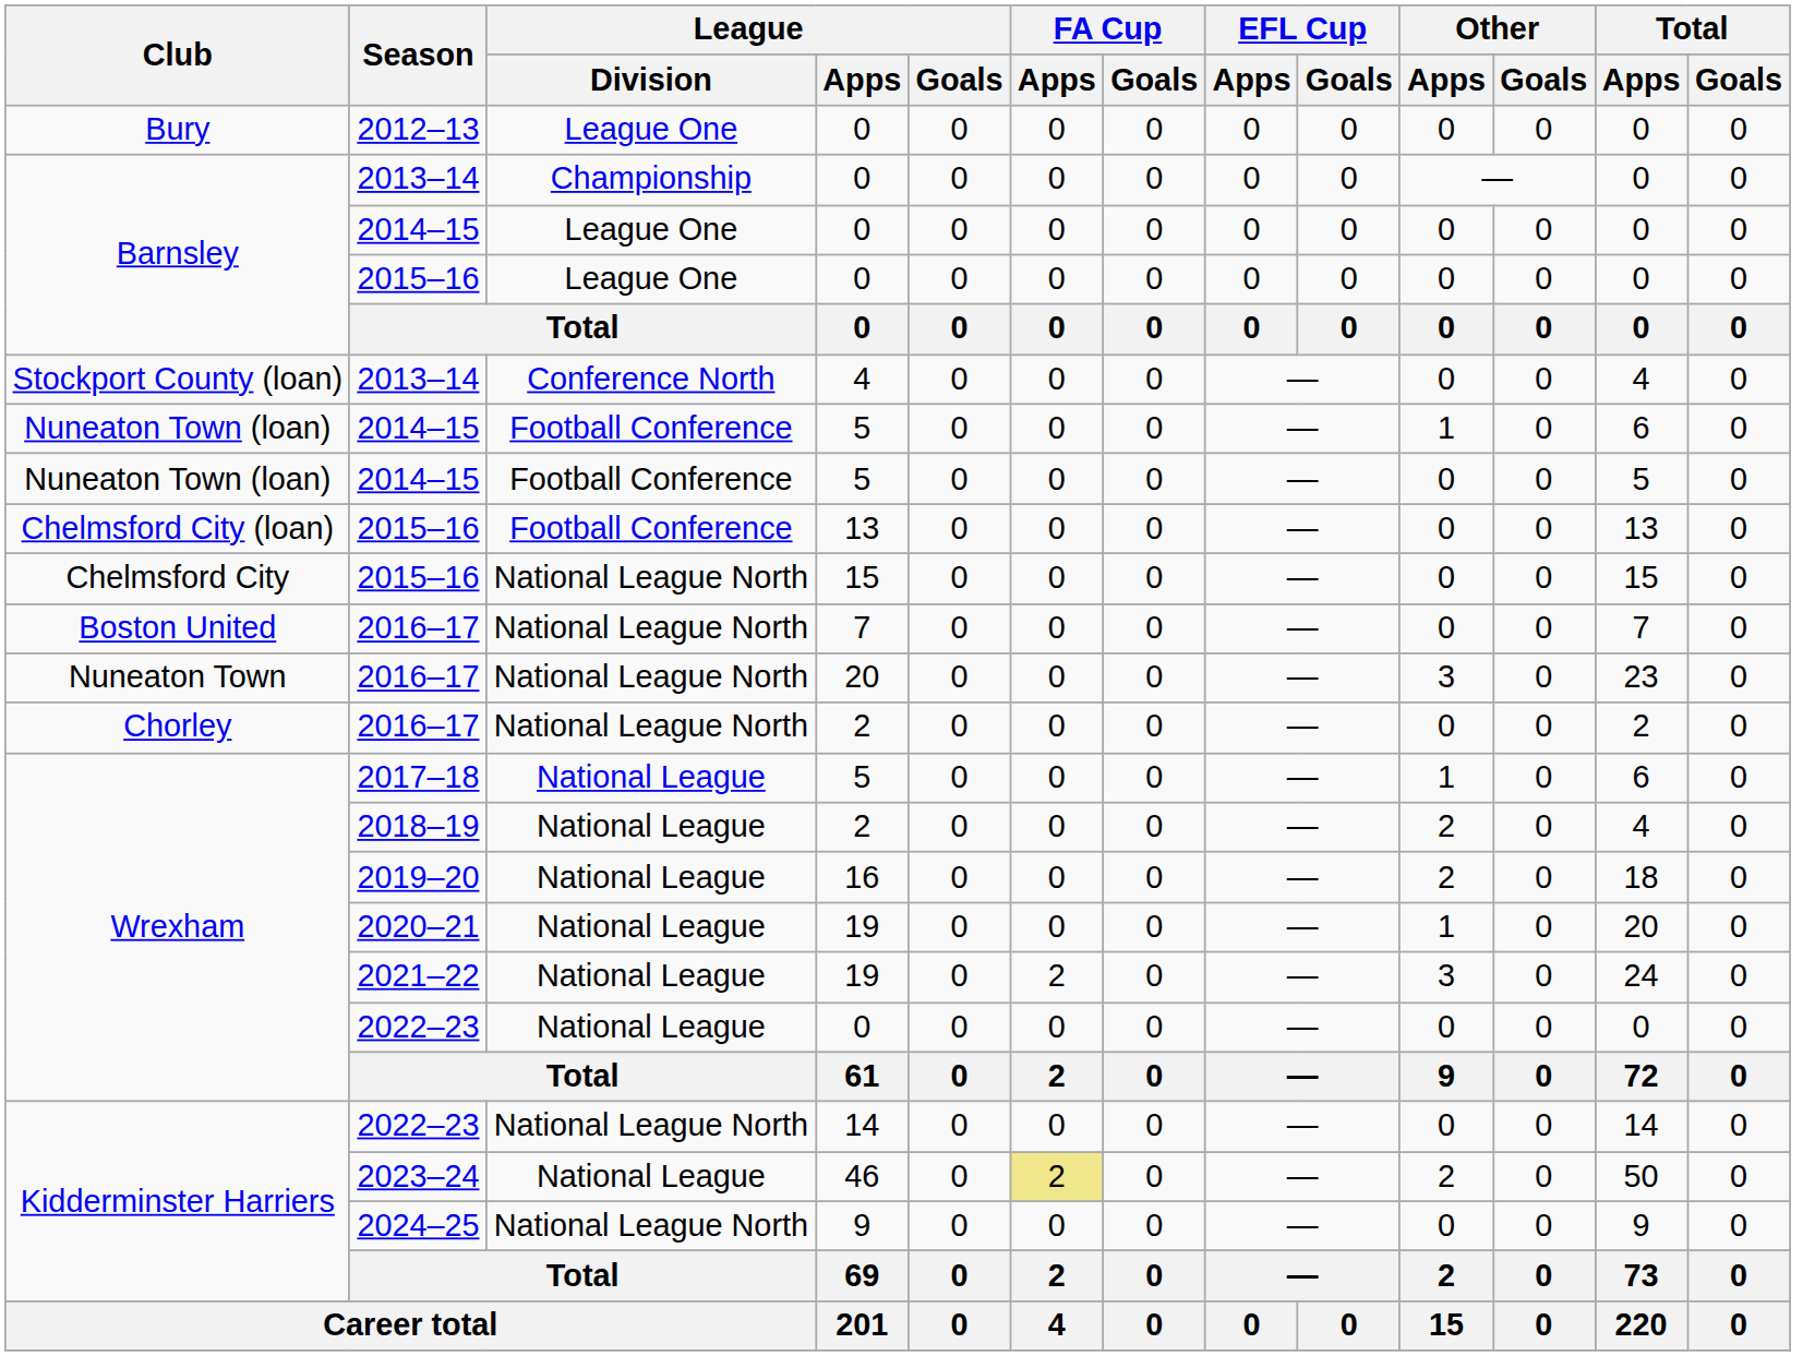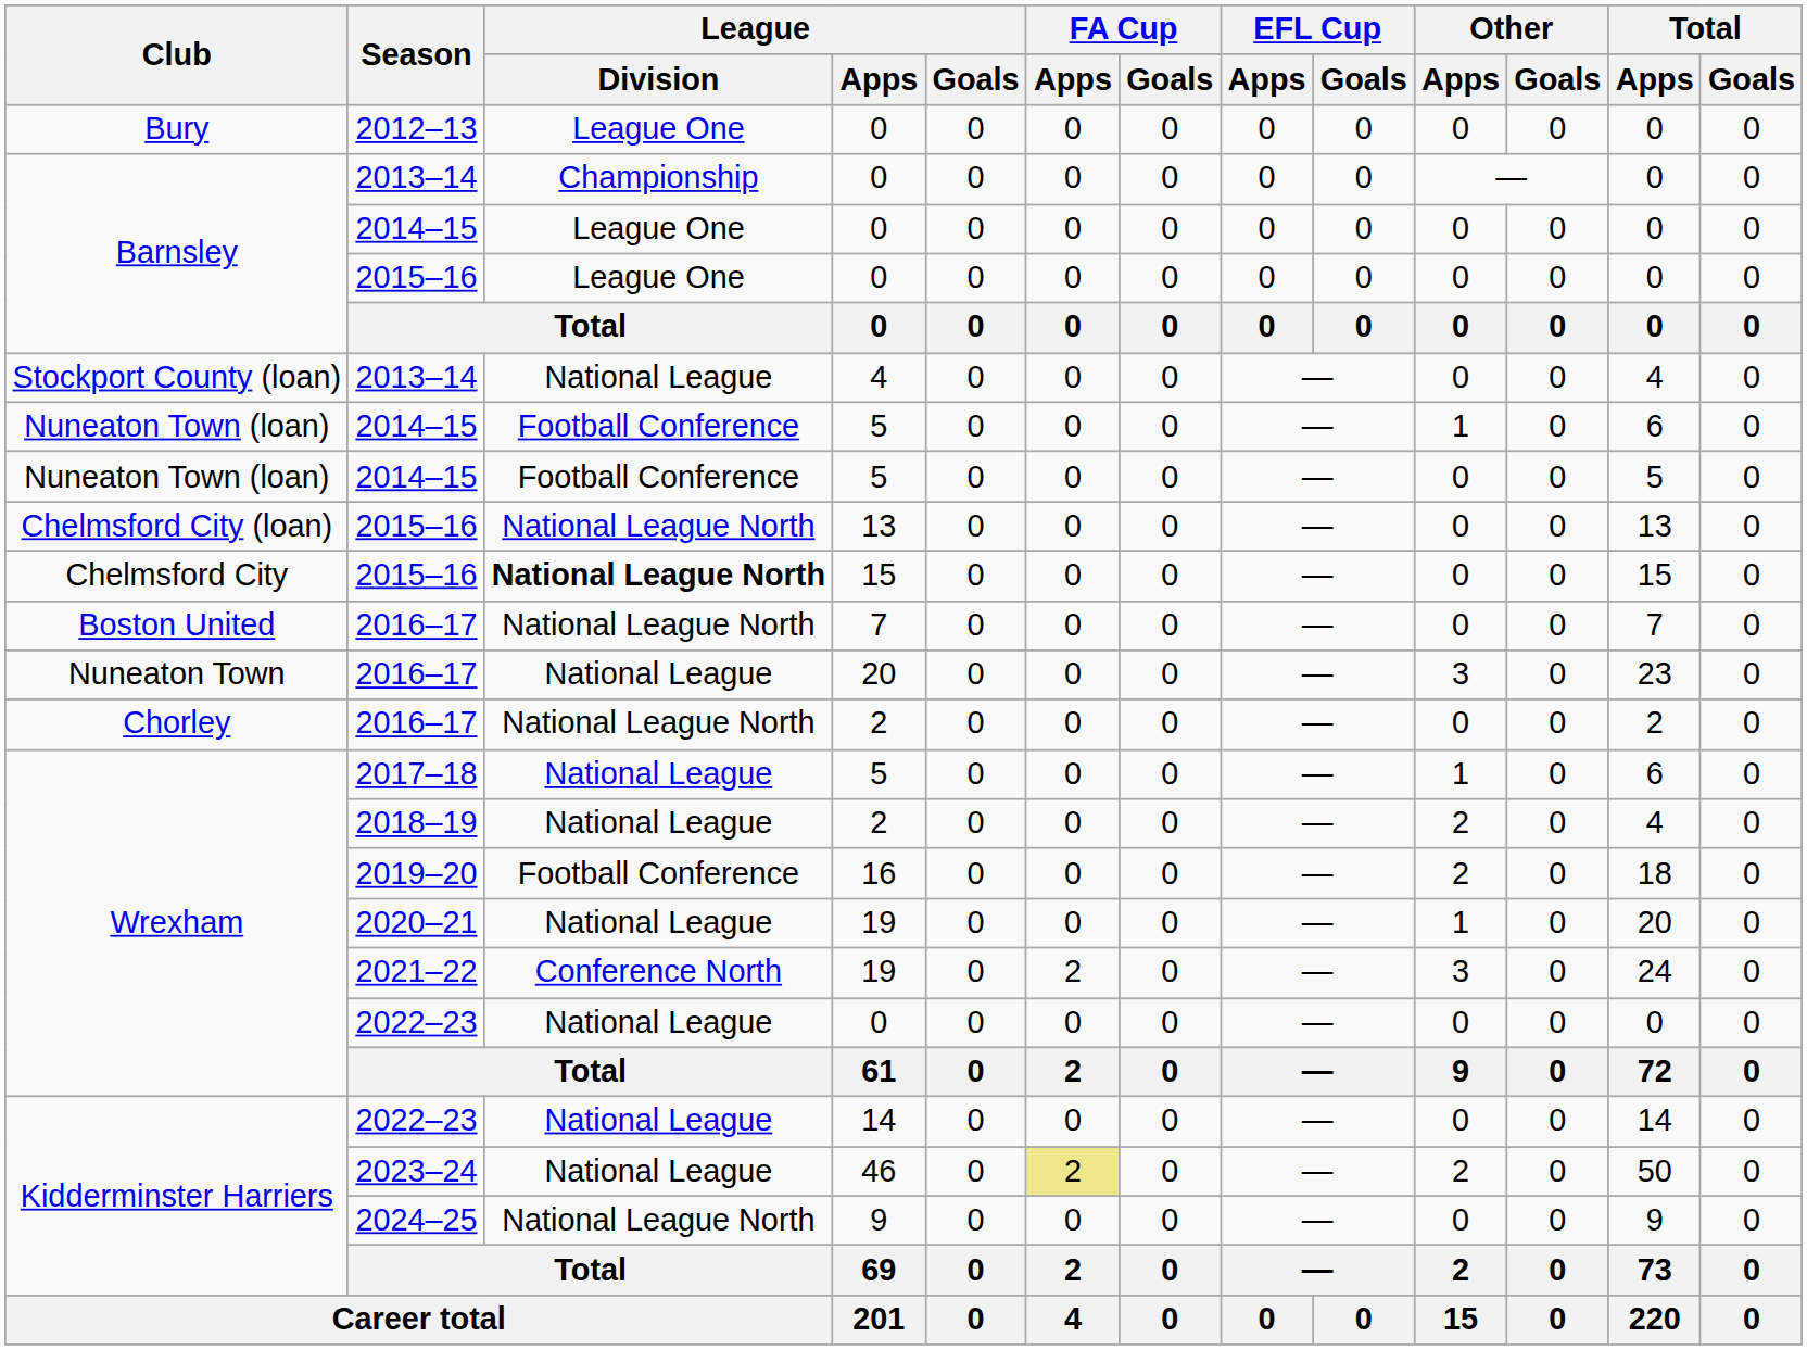2013–14 / 4 | League / Division: Conference North -> National League
2015–16 / 13 | League / Division: Football Conference -> National League North
2015–16 / 15 | League / Division: normal -> bold
2016–17 / 20 | League / Division: National League North -> National League
2019–20 | League / Division: National League -> Football Conference
2021–22 | League / Division: National League -> Conference North
2022–23 / 14 | League / Division: National League North -> National League
